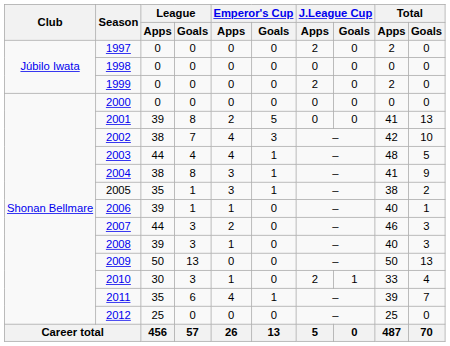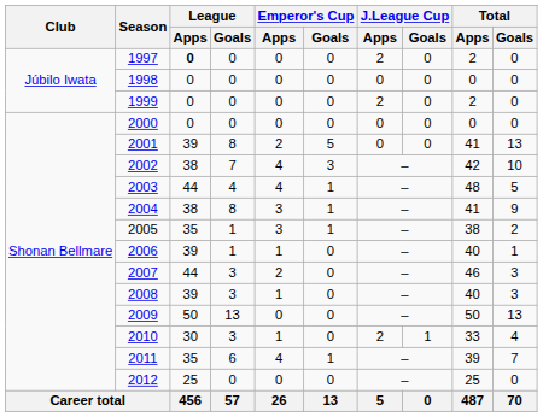1997 | League / Apps: normal -> bold
